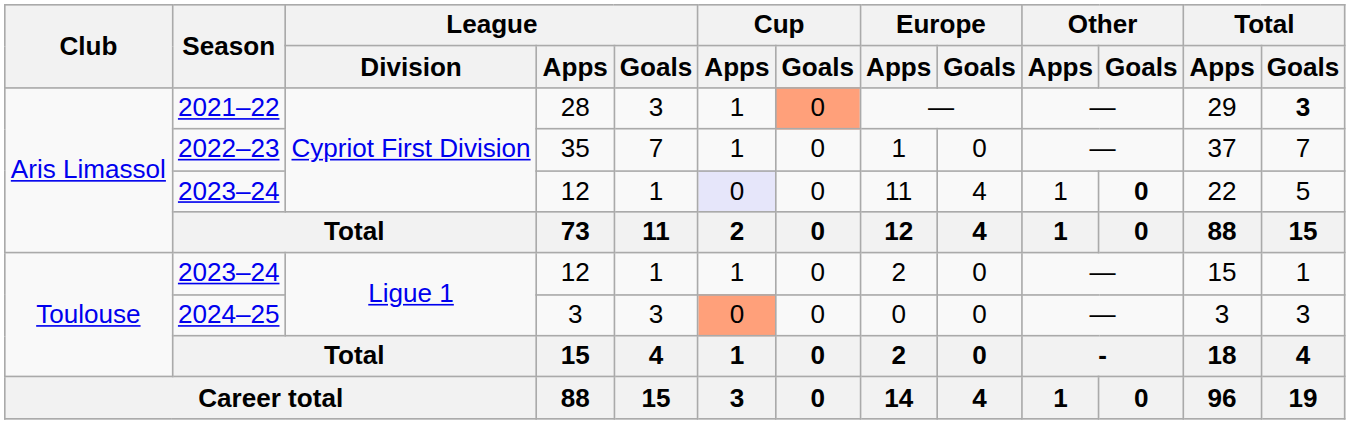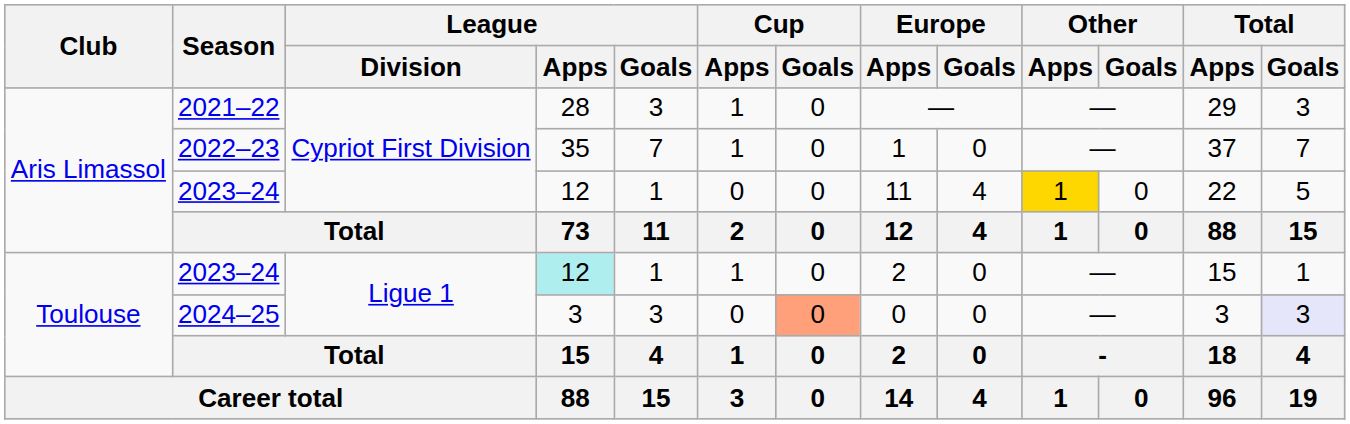2021–22 | Cup / Goals: lightsalmon background -> no background
2021–22 | Total / Goals: bold -> normal
Aris Limassol / 2023–24 | Cup / Apps: lavender background -> no background
Aris Limassol / 2023–24 | Other / Apps: no background -> gold background
Aris Limassol / 2023–24 | Other / Goals: bold -> normal
Toulouse / 2023–24 | League / Apps: no background -> paleturquoise background
2024–25 | Cup / Apps: lightsalmon background -> no background
2024–25 | Cup / Goals: no background -> lightsalmon background
2024–25 | Total / Goals: no background -> lavender background
